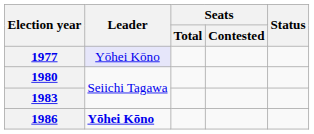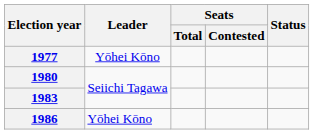1977 | Leader: lavender background -> no background
1986 | Leader: bold -> normal
